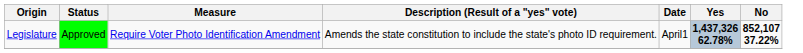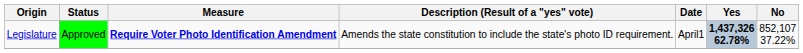Legislature | Measure: normal -> bold
Legislature | No: bold -> normal
